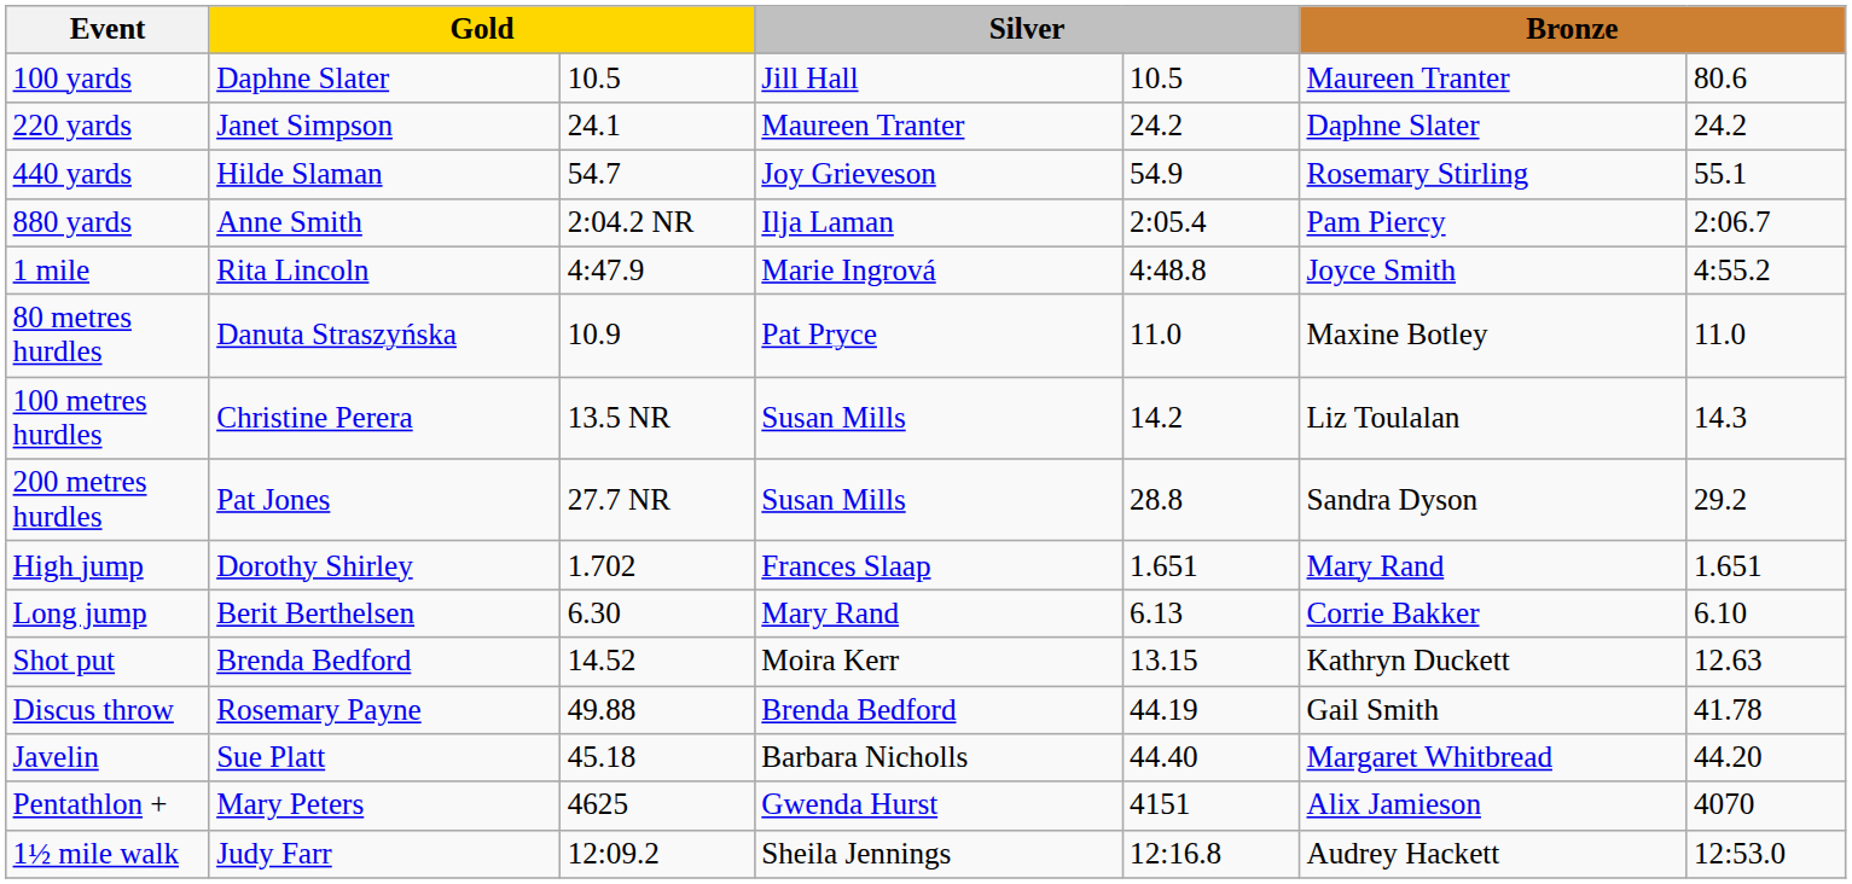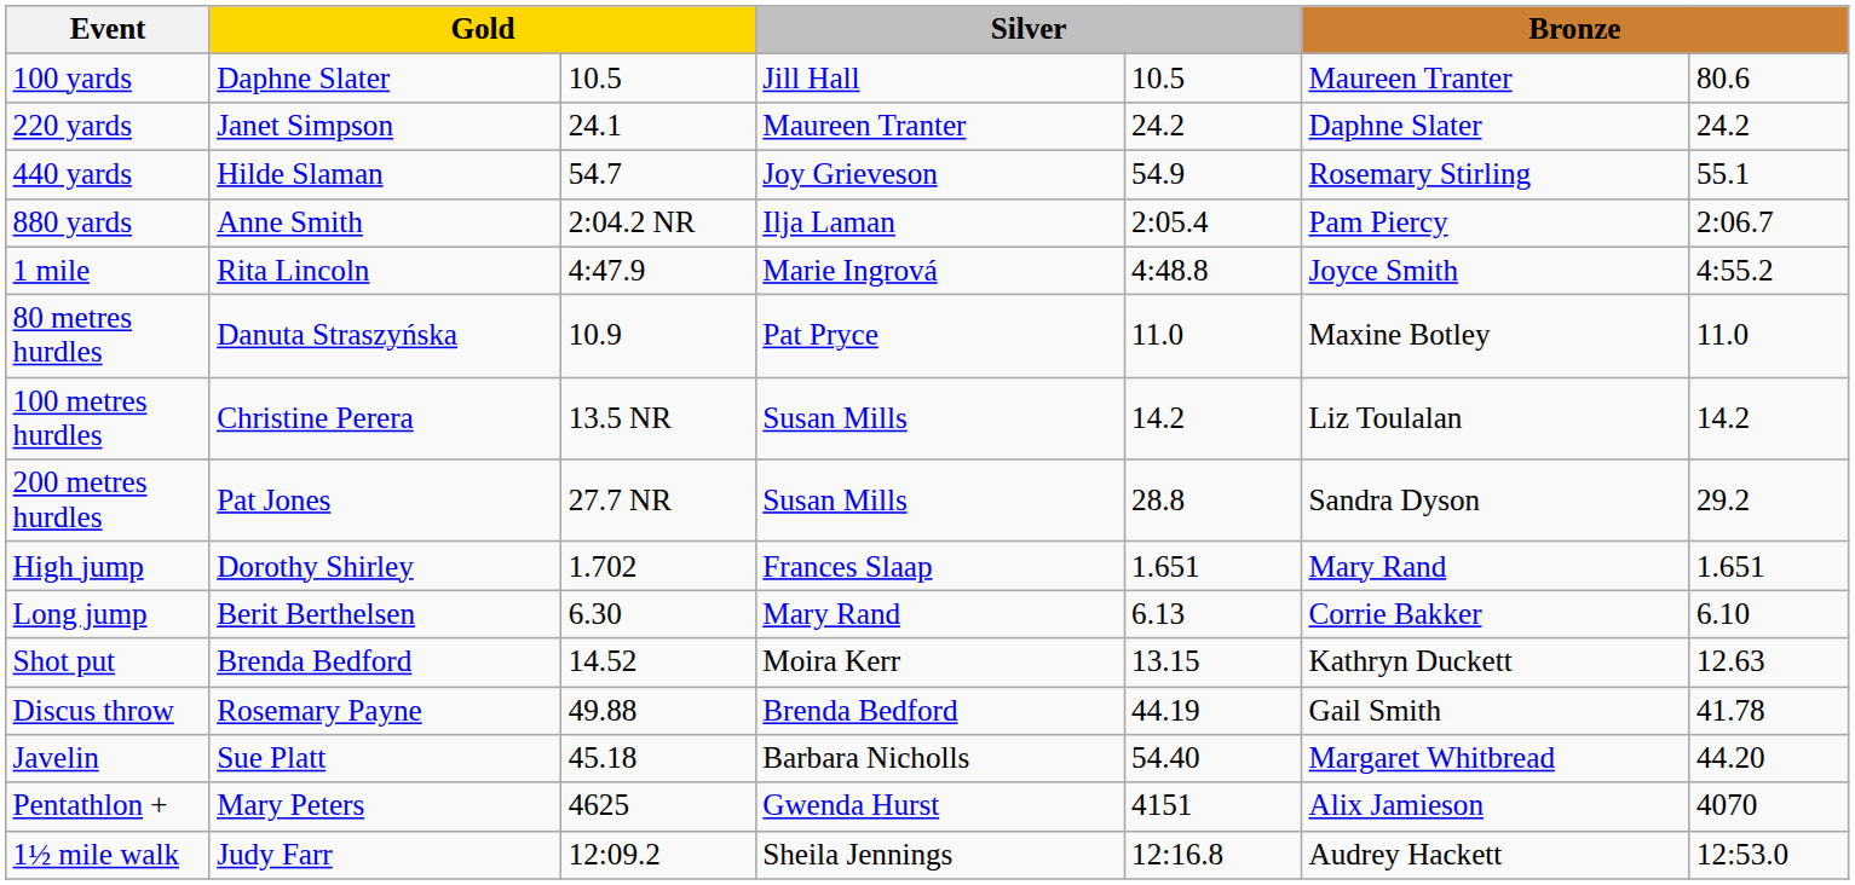100 metres hurdles | column 7: 14.3 -> 14.2
Javelin | column 5: 44.40 -> 54.40
